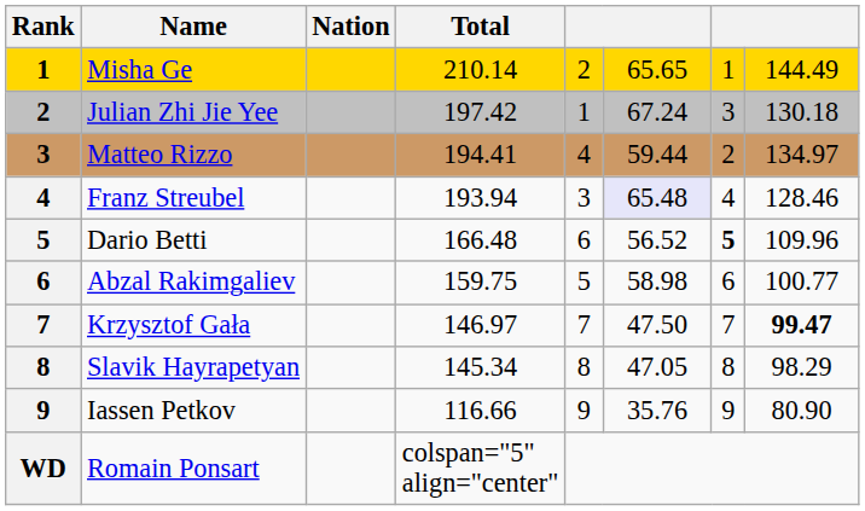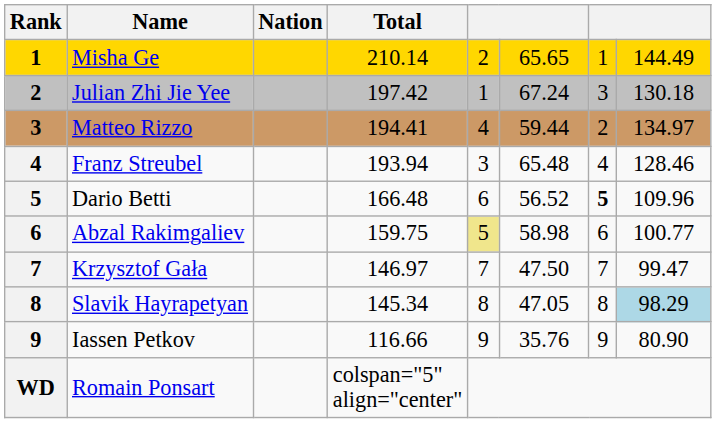Franz Streubel | column 6: lavender background -> no background
Abzal Rakimgaliev | column 5: no background -> khaki background
Krzysztof Gała | column 8: bold -> normal
Slavik Hayrapetyan | column 8: no background -> lightblue background
